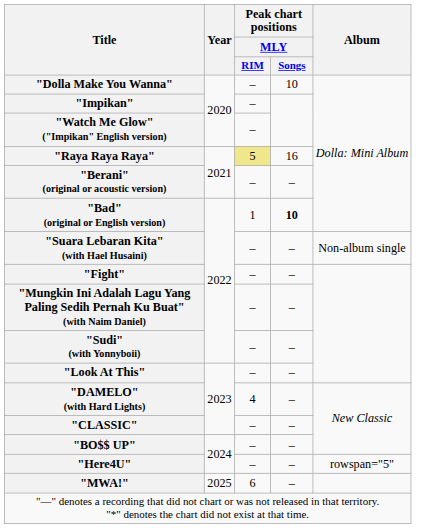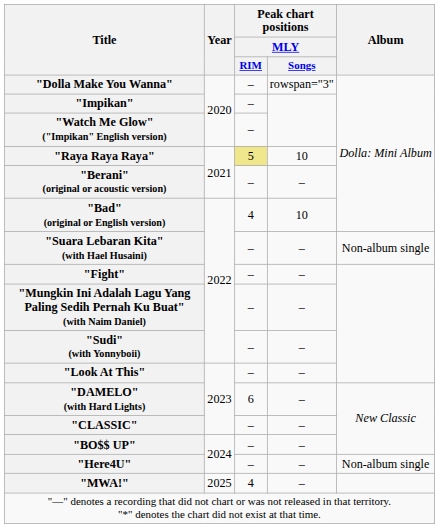"Dolla Make You Wanna" | Peak chart positions / MLY / Songs: 10 -> rowspan="3"
"Raya Raya Raya" | Peak chart positions / MLY / Songs: 16 -> 10
"Bad" (original or English version) | Peak chart positions / MLY / RIM: 1 -> 4
"Bad" (original or English version) | Peak chart positions / MLY / Songs: bold -> normal
"DAMELO" (with Hard Lights) | Peak chart positions / MLY / RIM: 4 -> 6
"Here4U" | Album: rowspan="5" -> Non-album single
"MWA!" | Peak chart positions / MLY / RIM: 6 -> 4
